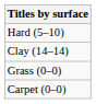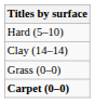row 5 | column 1: normal -> bold
